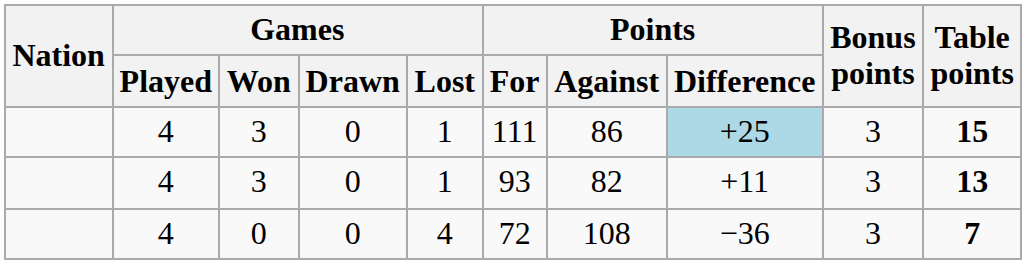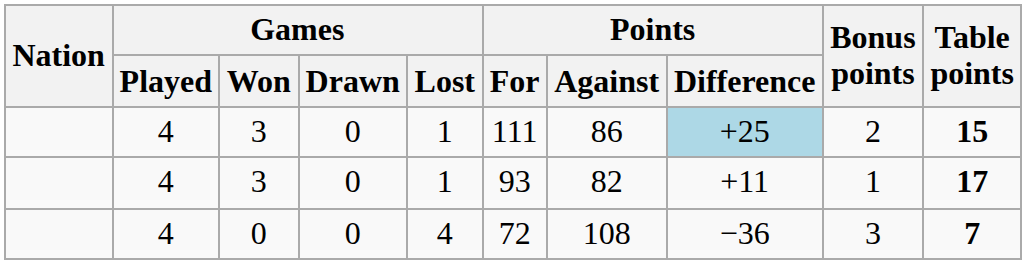row 3 | Bonus points: 3 -> 2
row 4 | Bonus points: 3 -> 1
row 4 | Table points: 13 -> 17
